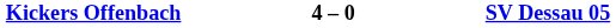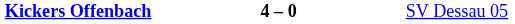Kickers Offenbach | column 3: bold -> normal
